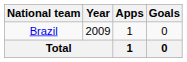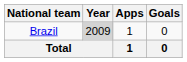Brazil | Year: no background -> lightgrey background
